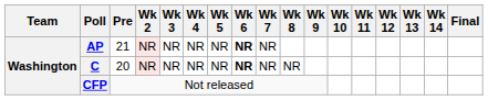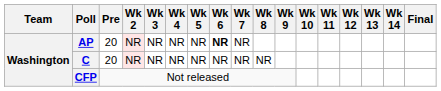AP | Pre: 21 -> 20
C | Wk 6: bold -> normal
